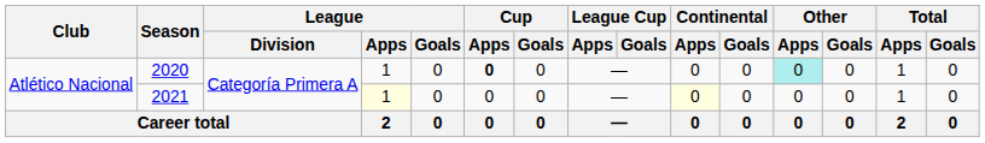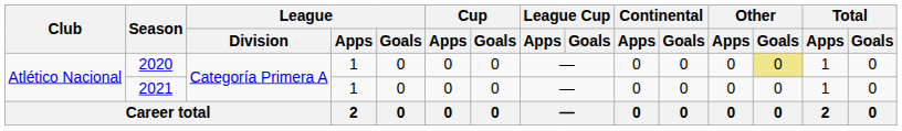2020 | Cup / Apps: bold -> normal
2020 | Other / Apps: paleturquoise background -> no background
2020 | Other / Goals: no background -> khaki background
2021 | League / Apps: lightyellow background -> no background
2021 | Continental / Apps: lightyellow background -> no background
